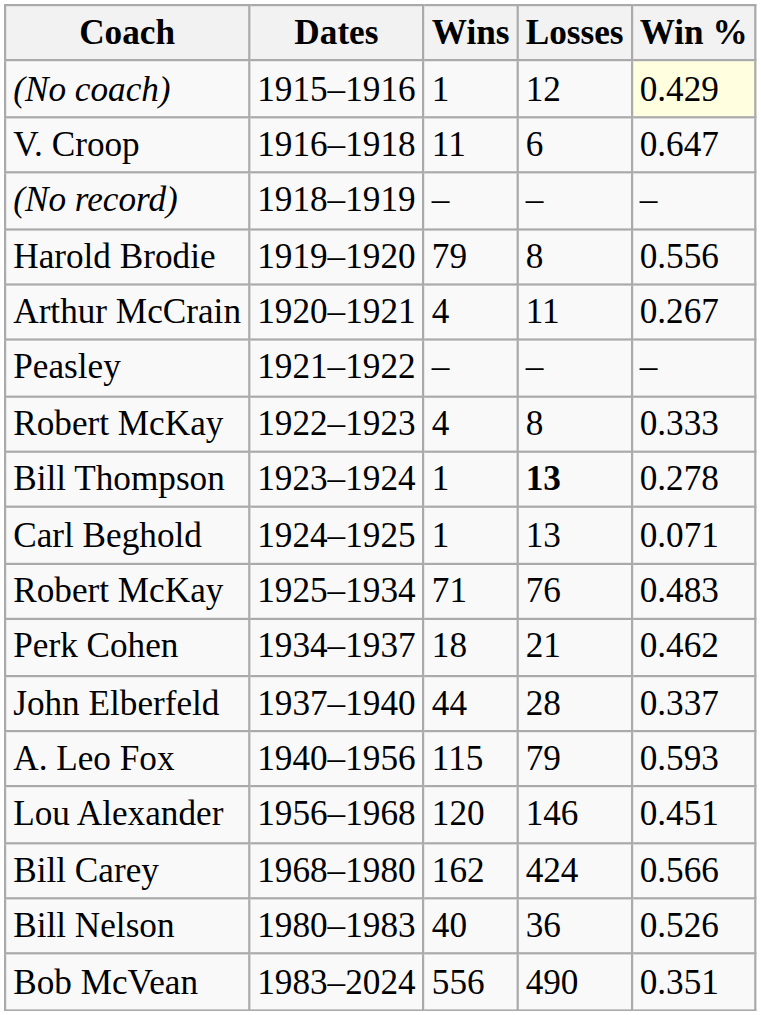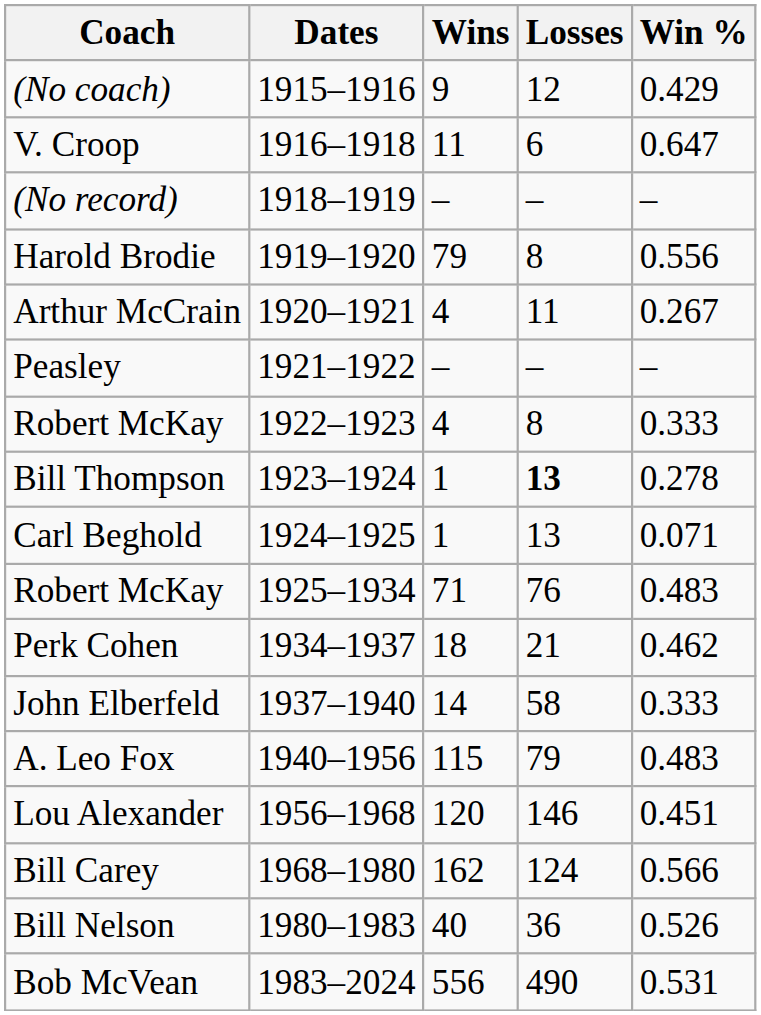(No coach) | Wins: 1 -> 9
(No coach) | Win %: lightyellow background -> no background
John Elberfeld | Wins: 44 -> 14
John Elberfeld | Losses: 28 -> 58
John Elberfeld | Win %: 0.337 -> 0.333
A. Leo Fox | Win %: 0.593 -> 0.483
Bill Carey | Losses: 424 -> 124
Bob McVean | Win %: 0.351 -> 0.531
